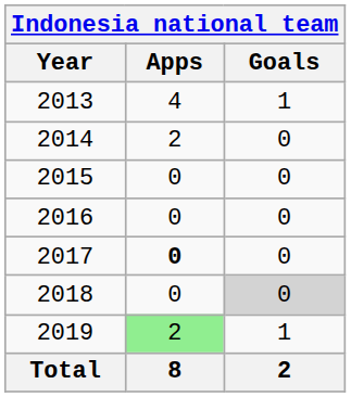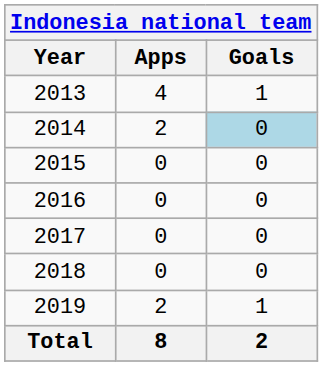2014 | Goals: no background -> lightblue background
2017 | Apps: bold -> normal
2018 | Goals: lightgrey background -> no background
2019 | Apps: lightgreen background -> no background
